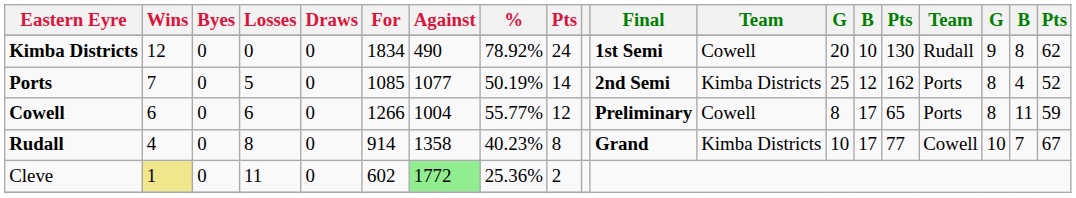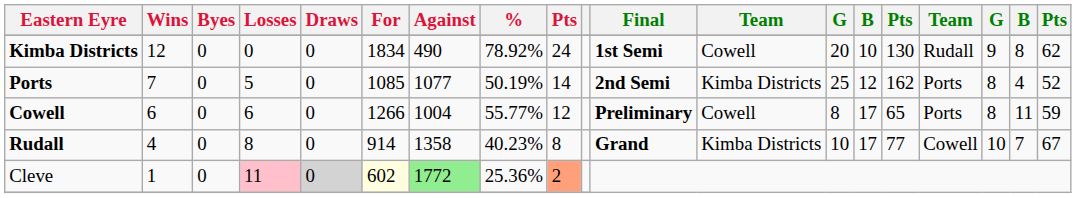Cleve | Wins: khaki background -> no background
Cleve | Losses: no background -> pink background
Cleve | Draws: no background -> lightgrey background
Cleve | For: no background -> lightyellow background
Cleve | column 9: no background -> lightsalmon background
